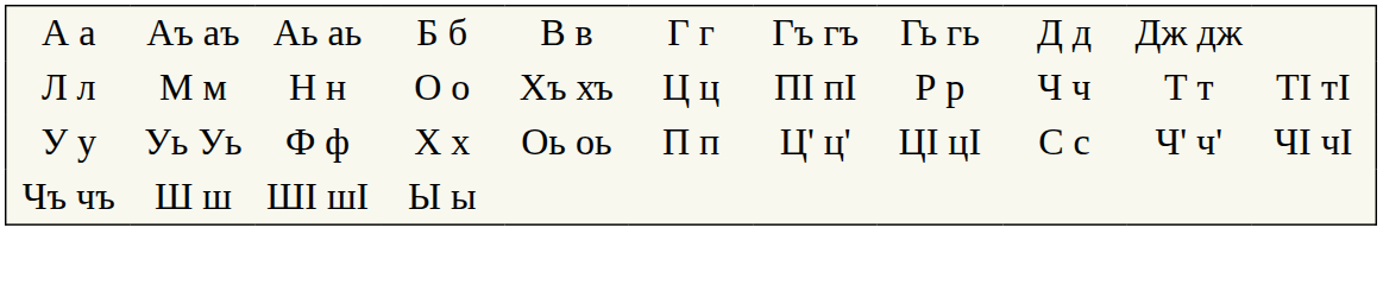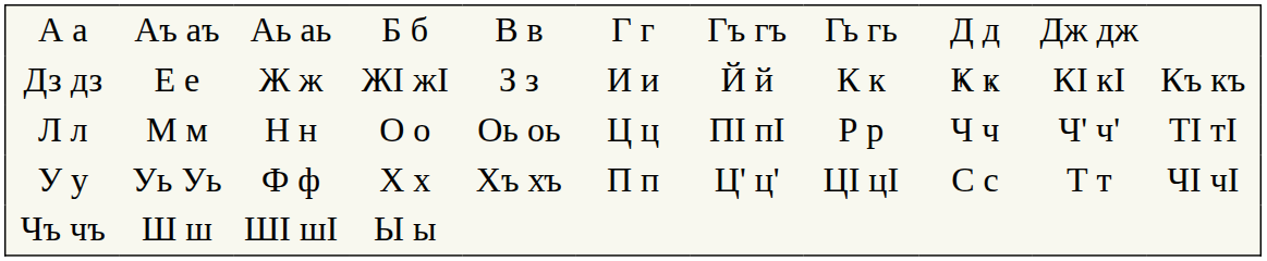+ row: Дз дз | Е е | Ж ж | ЖӀ жӀ | З з | И и | Й й | К к | Ҝ ҝ | КӀ кӀ | Къ къ
Л л | column 5: Хъ хъ -> Оь оь
Л л | column 10: Т т -> Ч' ч'
У у | column 5: Оь оь -> Хъ хъ
У у | column 10: Ч' ч' -> Т т
